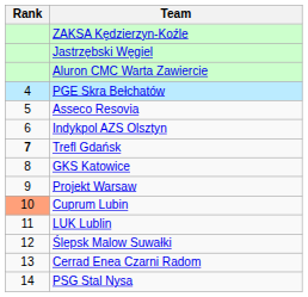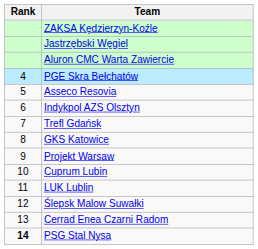Trefl Gdańsk | Rank: bold -> normal
Cuprum Lubin | Rank: lightsalmon background -> no background
PSG Stal Nysa | Rank: normal -> bold
